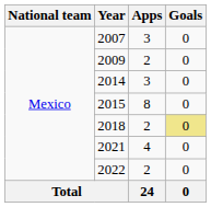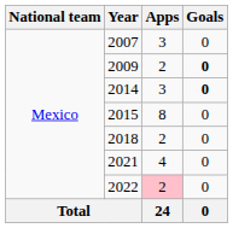2009 | Goals: normal -> bold
2014 | Goals: normal -> bold
2018 | Goals: khaki background -> no background
2022 | Apps: no background -> pink background
